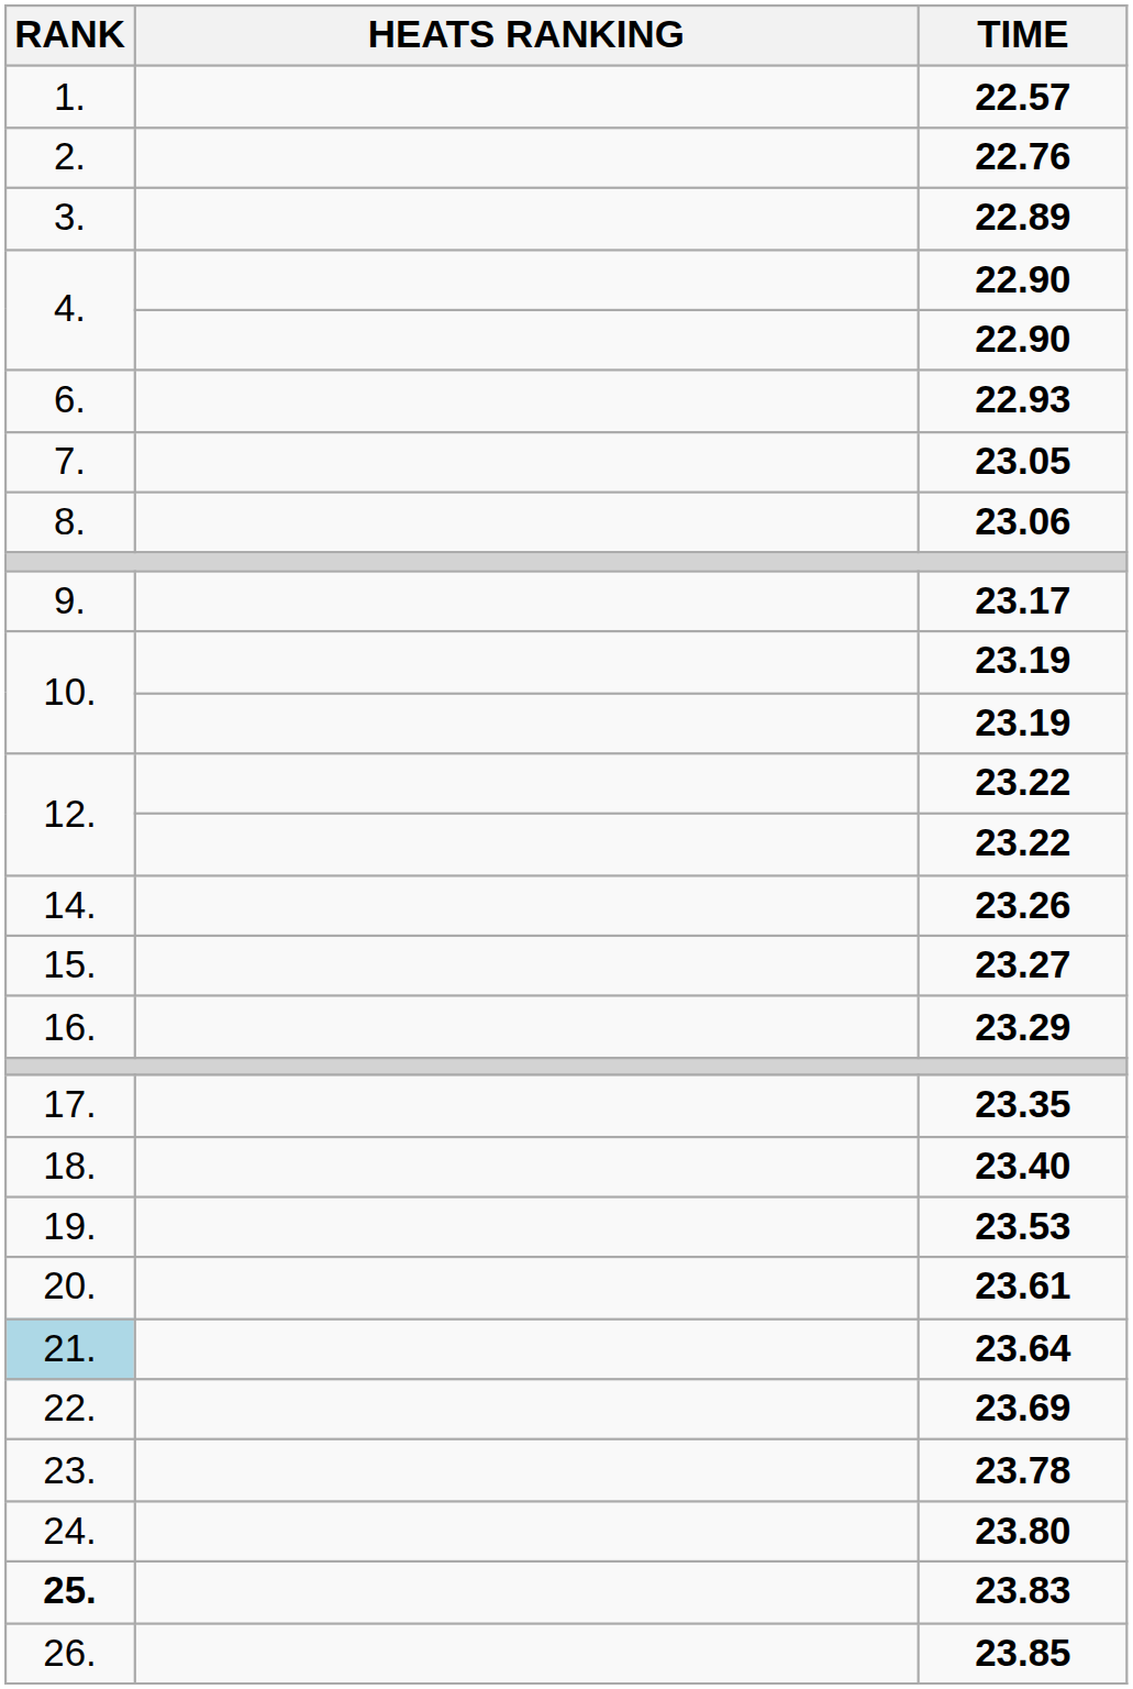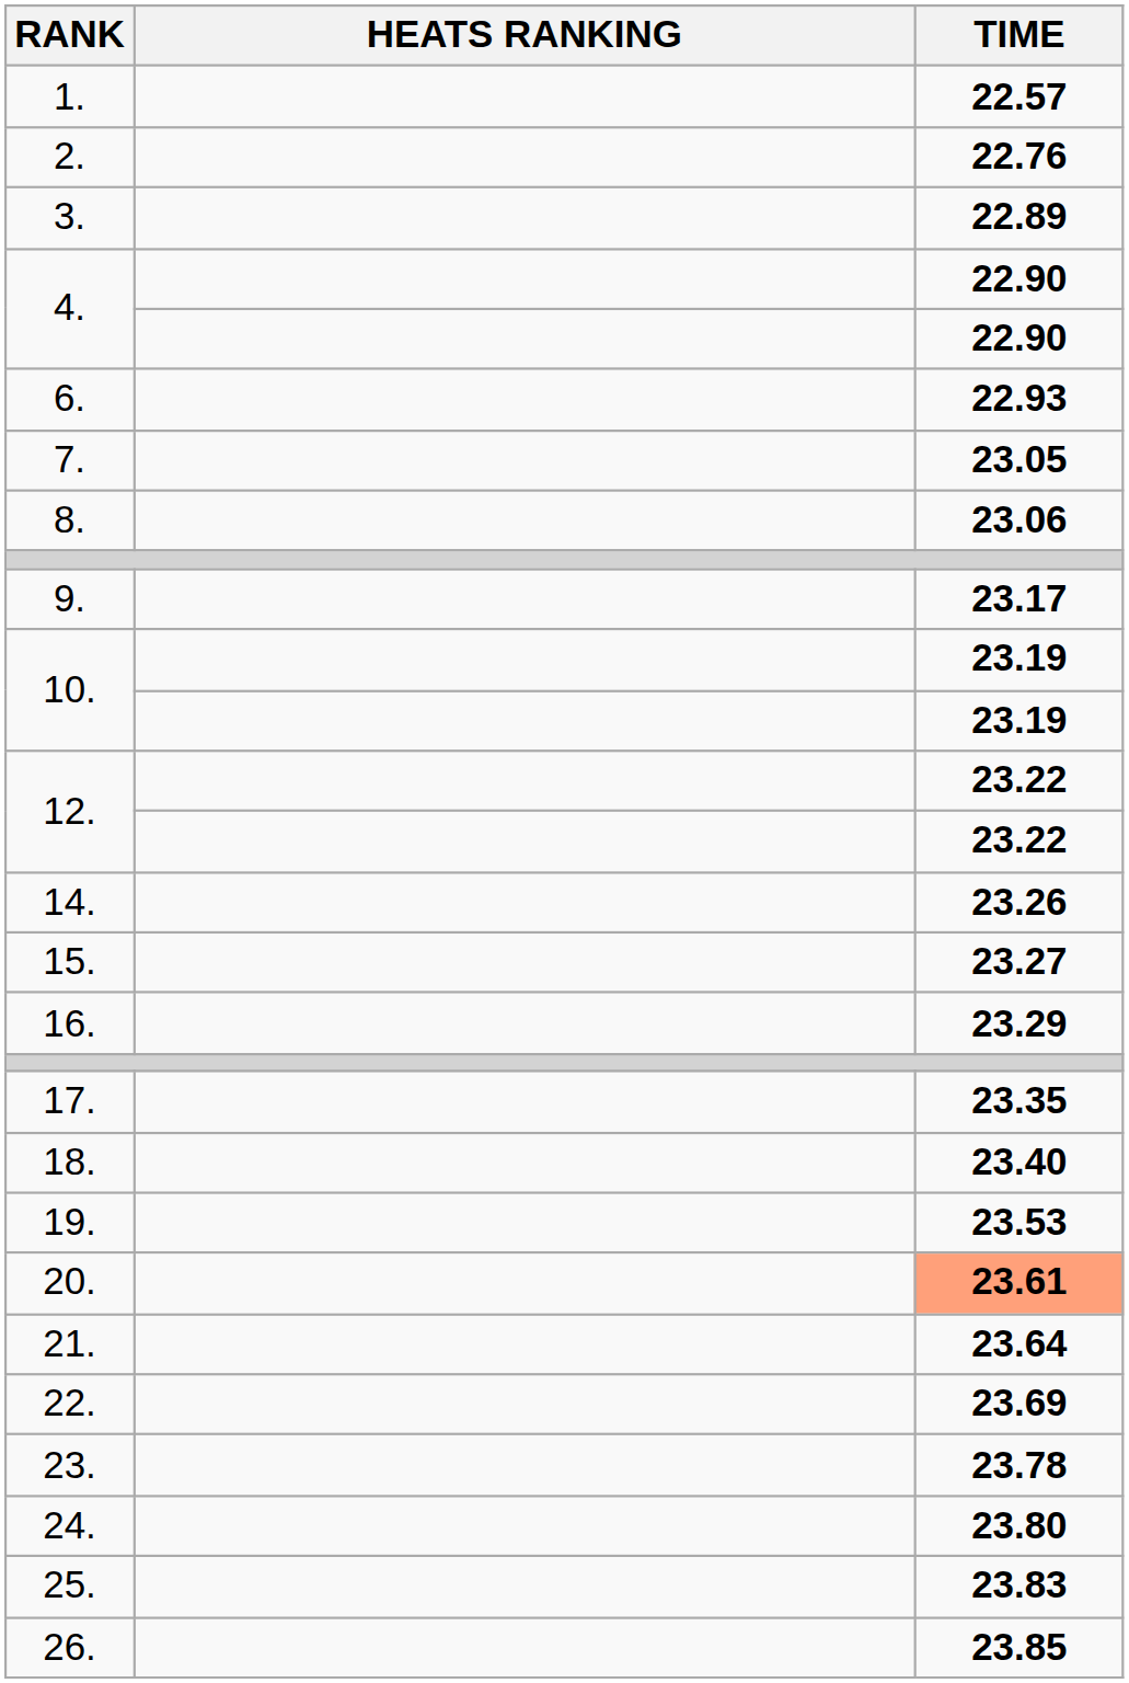20. | TIME: no background -> lightsalmon background
21. | RANK: lightblue background -> no background
25. | RANK: bold -> normal
